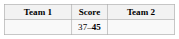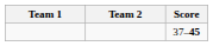columns swapped: Score <-> Team 2
